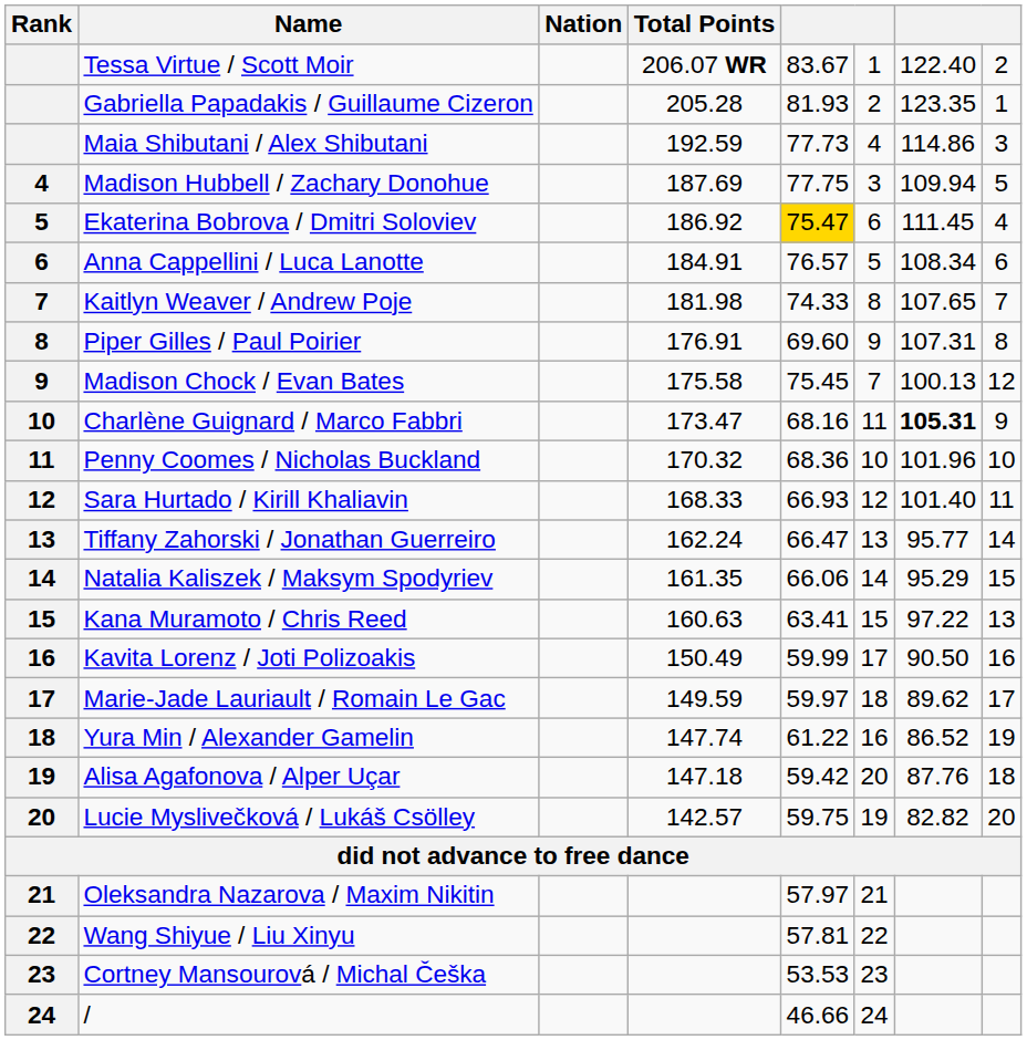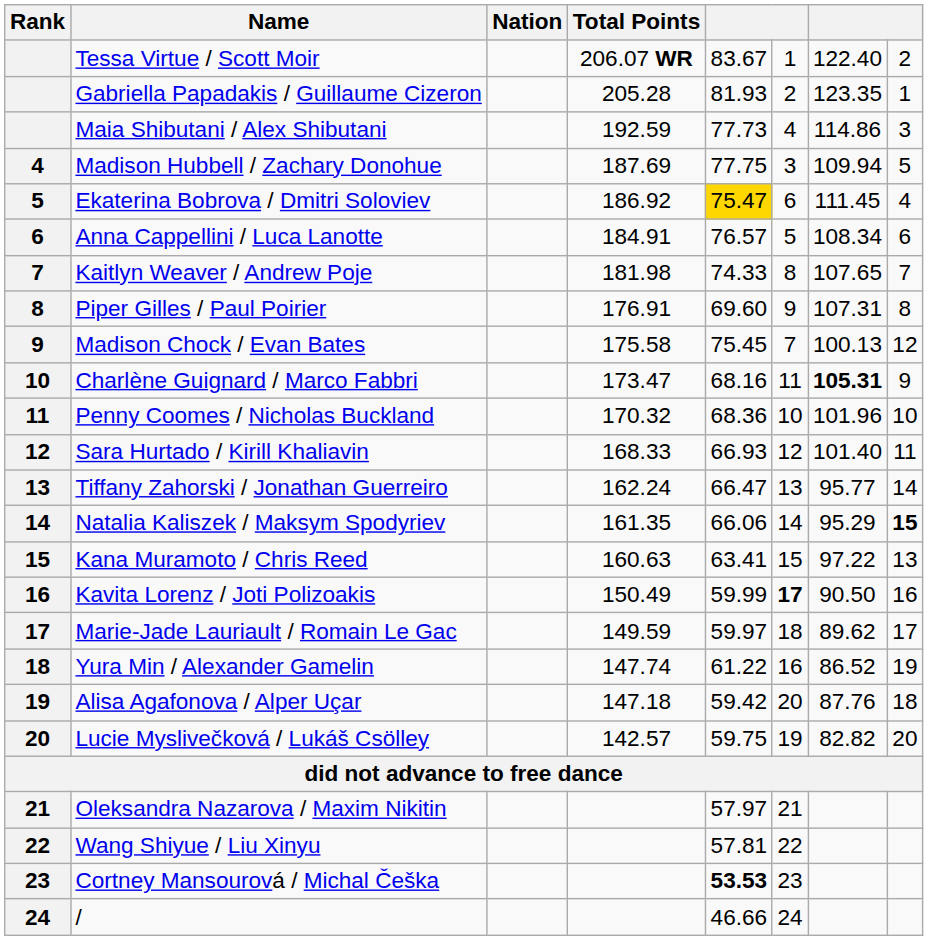Natalia Kaliszek / Maksym Spodyriev | column 8: normal -> bold
Kavita Lorenz / Joti Polizoakis | column 6: normal -> bold
Cortney Mansourová / Michal Češka | column 5: normal -> bold
